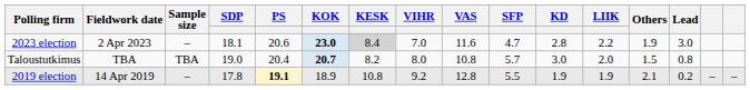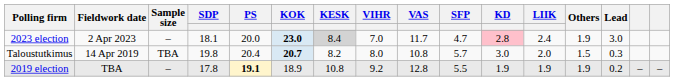2023 election | PS: 20.6 -> 20.0
2023 election | VAS: 11.6 -> 11.7
2023 election | KD: no background -> pink background
2023 election | LIIK: 2.2 -> 2.4
Taloustutkimus | Fieldwork date: TBA -> 14 Apr 2019
Taloustutkimus | SDP: 19.0 -> 19.8
Taloustutkimus | Lead: 0.8 -> 0.3
2019 election | Fieldwork date: 14 Apr 2019 -> TBA
2019 election | Others: 2.1 -> 1.9
